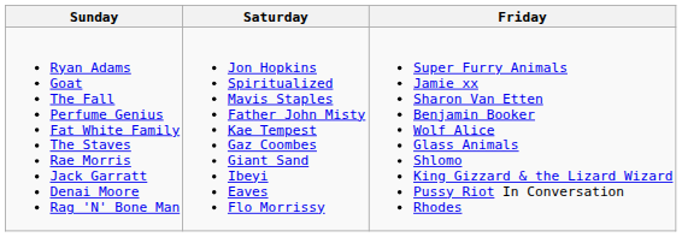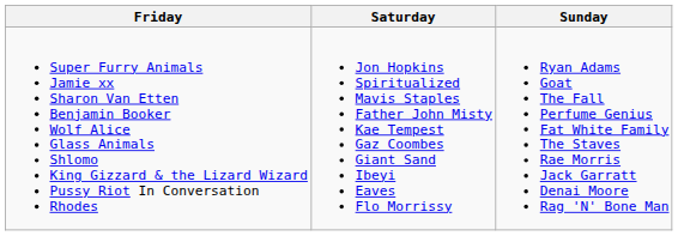columns swapped: Friday <-> Sunday
